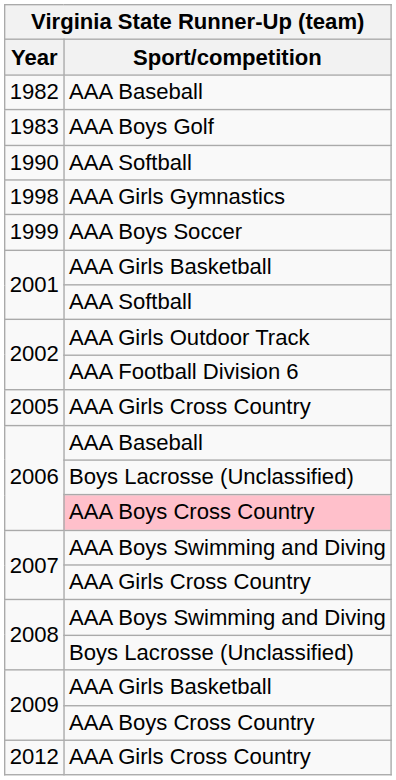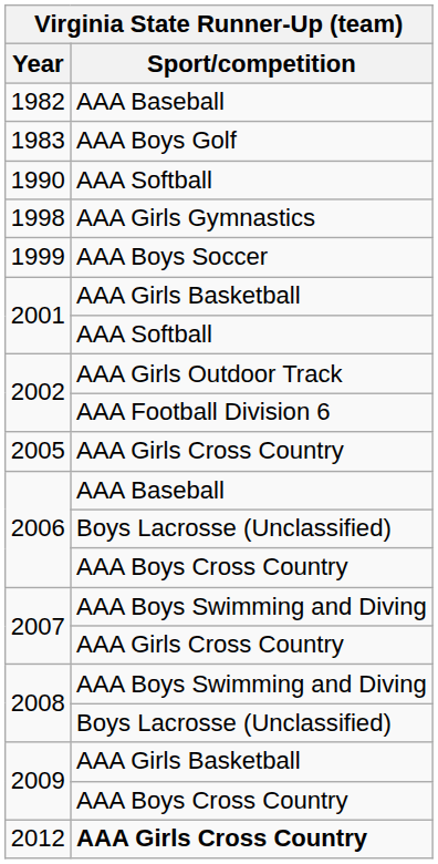2006 / AAA Boys Cross Country | Sport/competition: pink background -> no background
2012 | Sport/competition: normal -> bold
